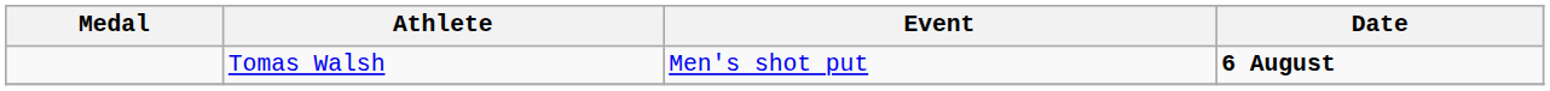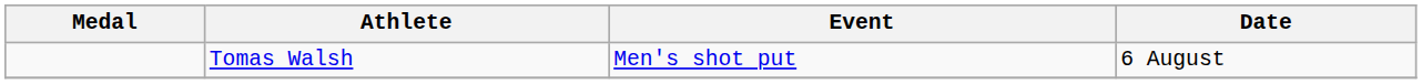Tomas Walsh | Date: bold -> normal
